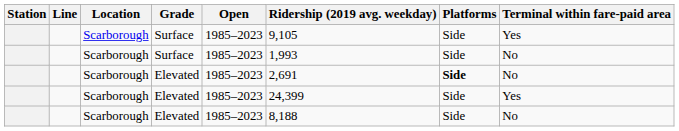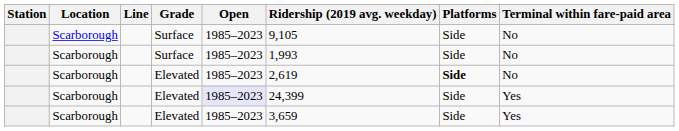columns swapped: Line <-> Location
row 2 | Terminal within fare-paid area: Yes -> No
row 4 | Ridership (2019 avg. weekday): 2,691 -> 2,619
row 5 | Open: no background -> lavender background
row 6 | Ridership (2019 avg. weekday): 8,188 -> 3,659
row 6 | Terminal within fare-paid area: No -> Yes
